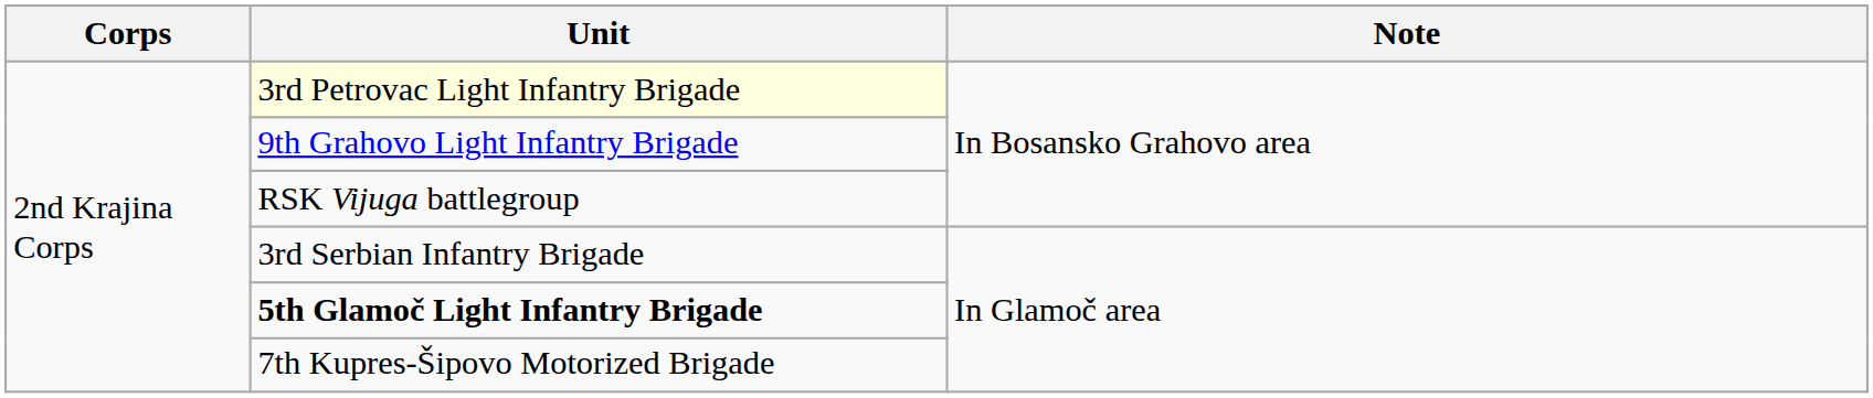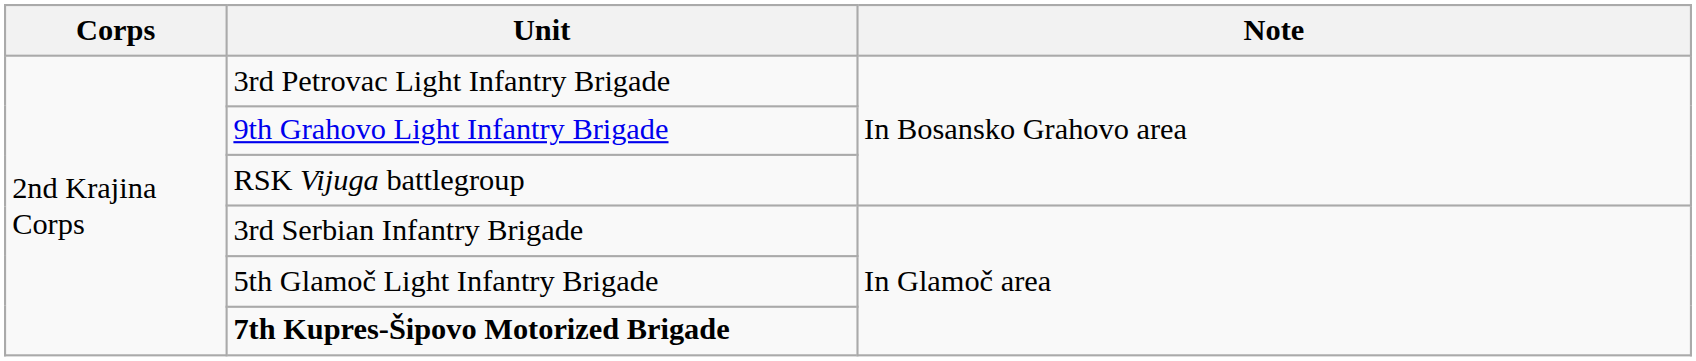3rd Petrovac Light Infantry Brigade | Unit: lightyellow background -> no background
5th Glamoč Light Infantry Brigade | Unit: bold -> normal
7th Kupres-Šipovo Motorized Brigade | Unit: normal -> bold
